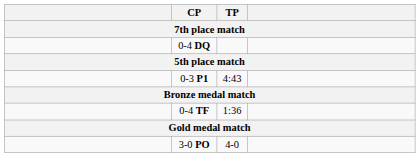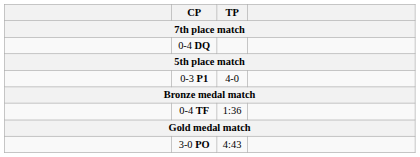0-3 P1 | TP: 4:43 -> 4-0
3-0 PO | TP: 4-0 -> 4:43
